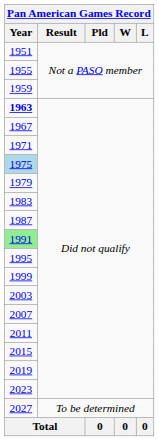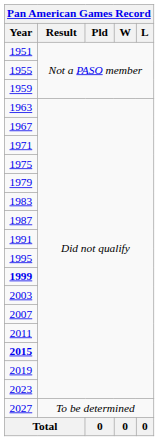1963 | Year: bold -> normal
1975 | Year: lightblue background -> no background
1991 | Year: lightgreen background -> no background
1999 | Year: normal -> bold
2015 | Year: normal -> bold
